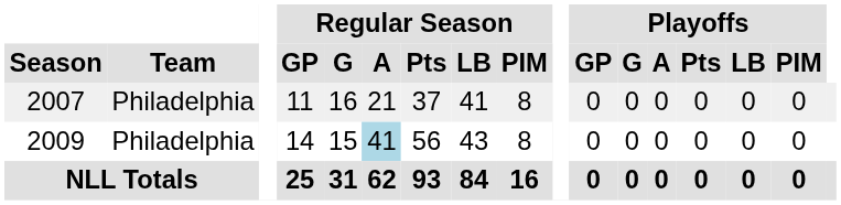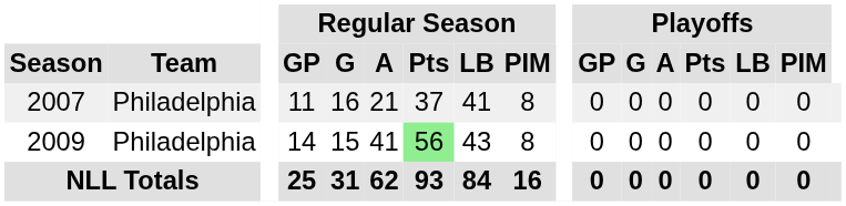2009 | Regular Season / A: lightblue background -> no background
2009 | Regular Season / Pts: no background -> lightgreen background
